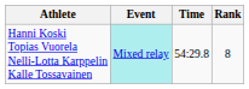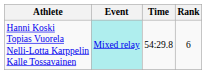row 2 | Rank: 8 -> 6
